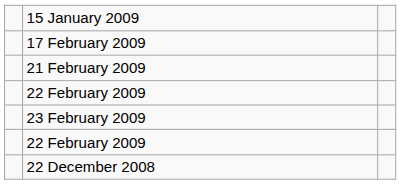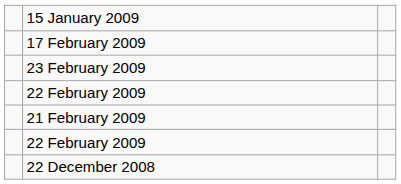rows swapped: 21 February 2009 <-> 23 February 2009
